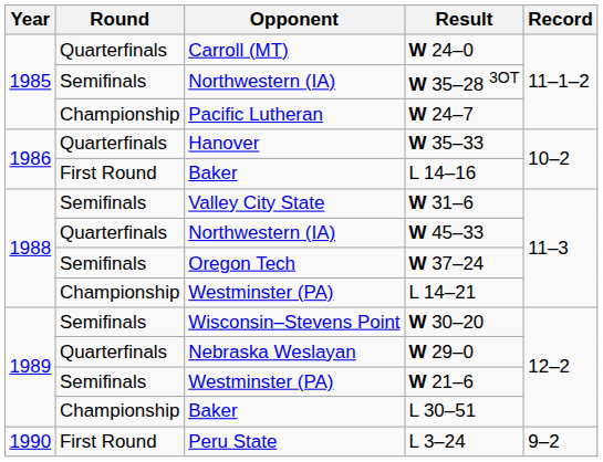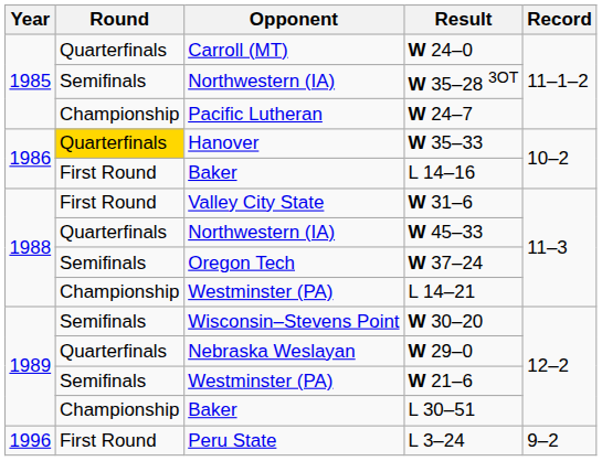W 35–33 | Round: no background -> gold background
W 31–6 | Round: Semifinals -> First Round
L 3–24 | Year: 1990 -> 1996
